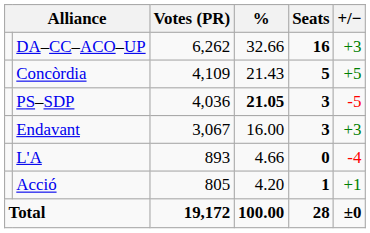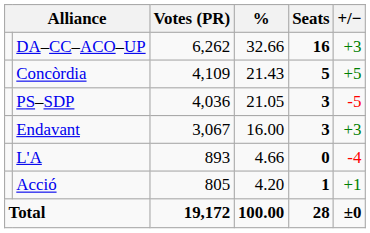PS–SDP | %: bold -> normal
